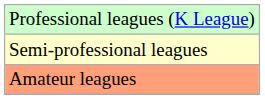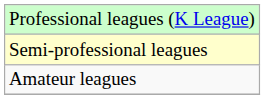row 3 | column 1: lightsalmon background -> no background
